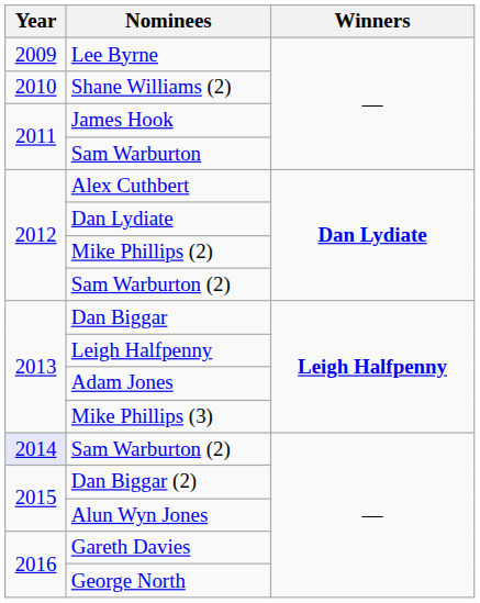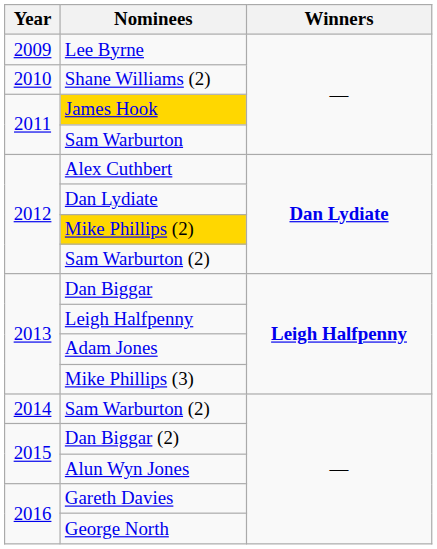James Hook | Nominees: no background -> gold background
Mike Phillips (2) | Nominees: no background -> gold background
2014 / Sam Warburton (2) | Year: lavender background -> no background
